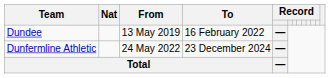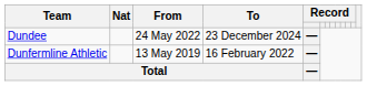Dundee | From: 13 May 2019 -> 24 May 2022
Dundee | To: 16 February 2022 -> 23 December 2024
Dunfermline Athletic | From: 24 May 2022 -> 13 May 2019
Dunfermline Athletic | To: 23 December 2024 -> 16 February 2022
